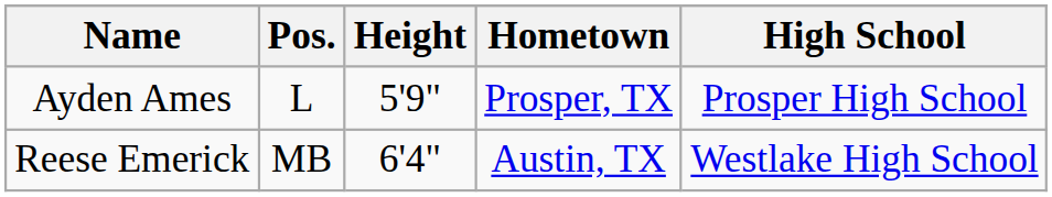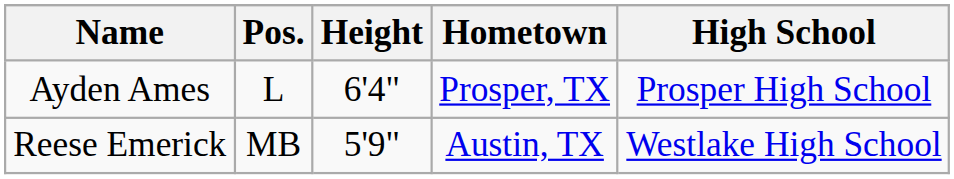Ayden Ames | Height: 5'9" -> 6'4"
Reese Emerick | Height: 6'4" -> 5'9"
